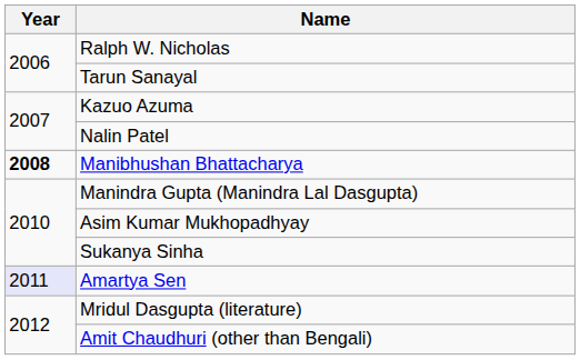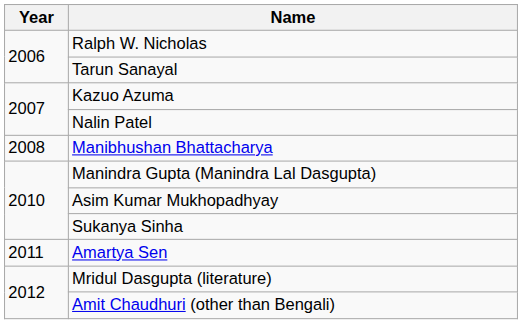Manibhushan Bhattacharya | Year: bold -> normal
Amartya Sen | Year: lavender background -> no background
